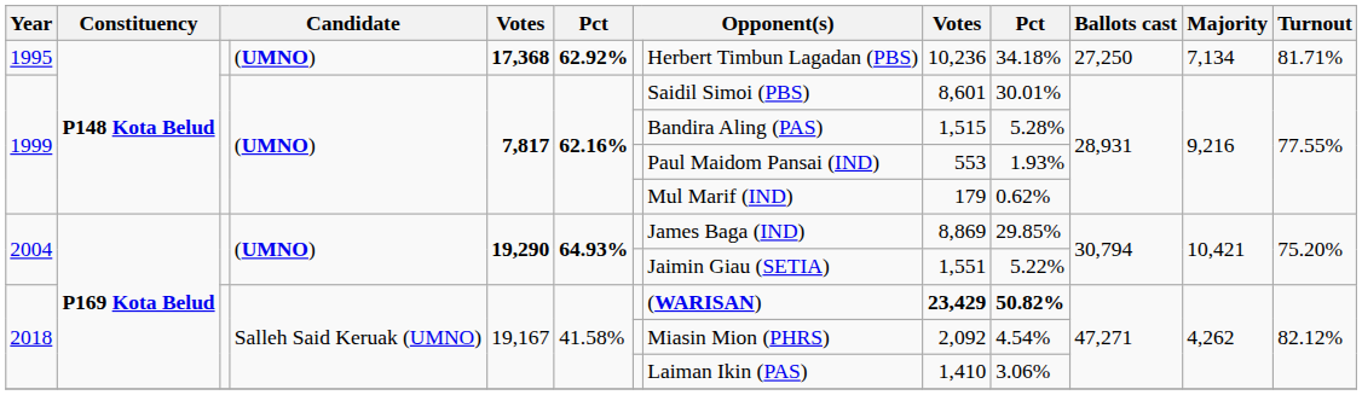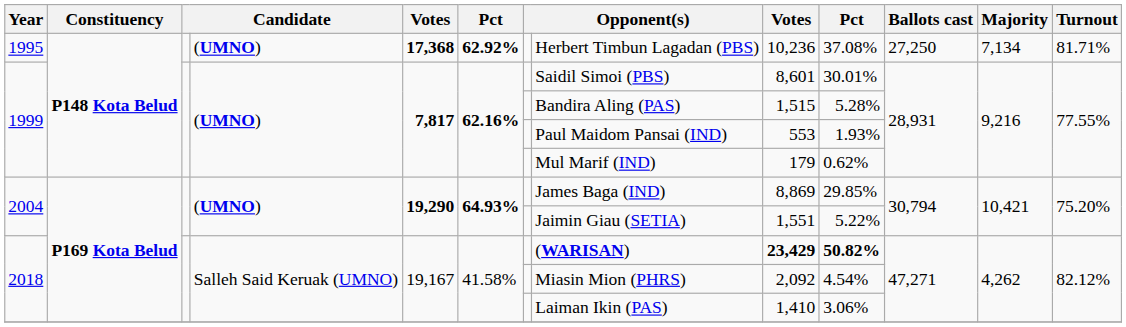1995 | column 10: 34.18% -> 37.08%
